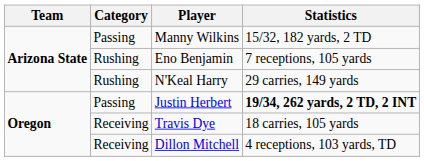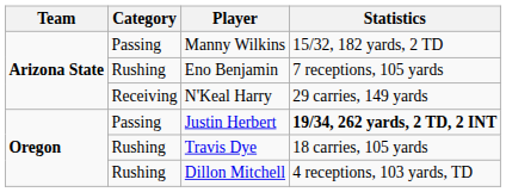N'Keal Harry | Category: Rushing -> Receiving
Travis Dye | Category: Receiving -> Rushing
Dillon Mitchell | Category: Receiving -> Rushing
